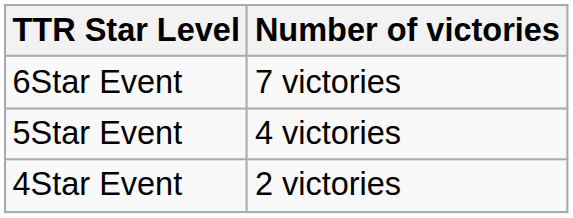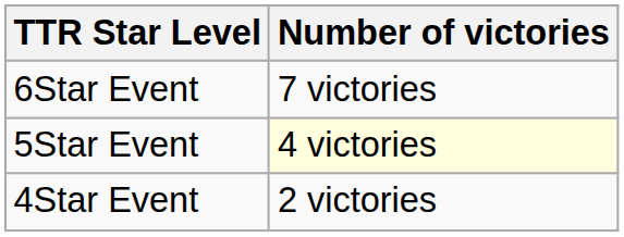5Star Event | Number of victories: no background -> lightyellow background
